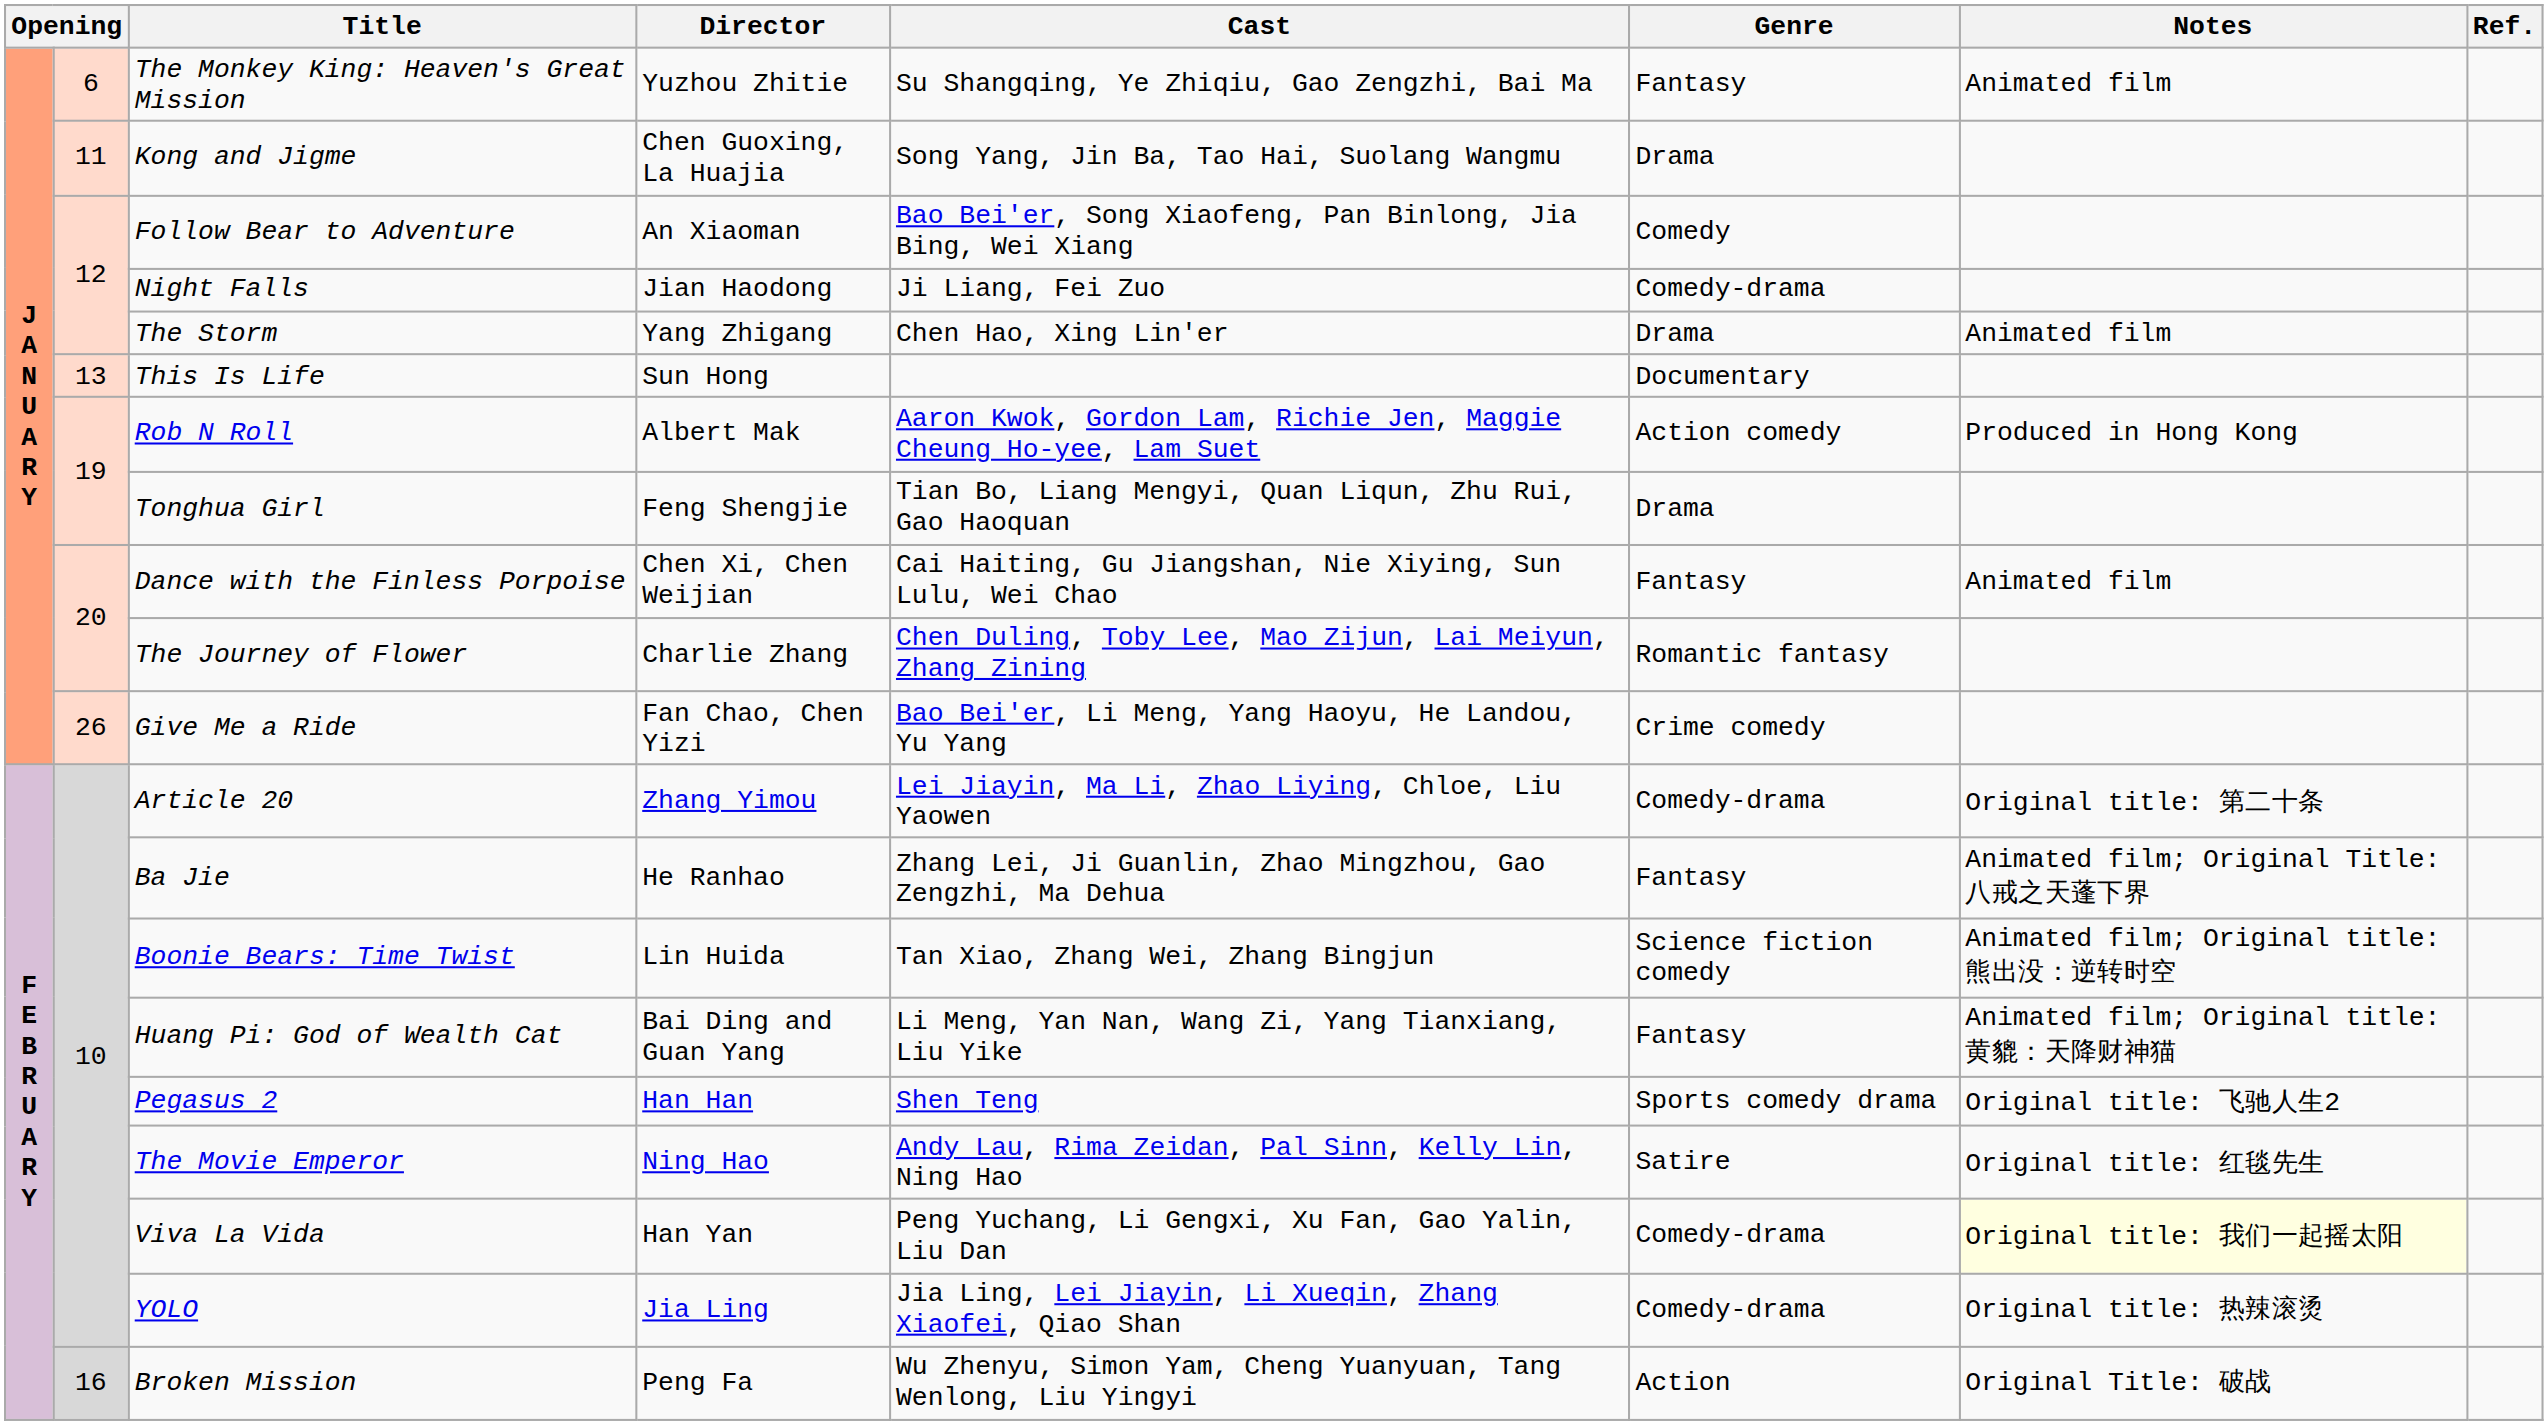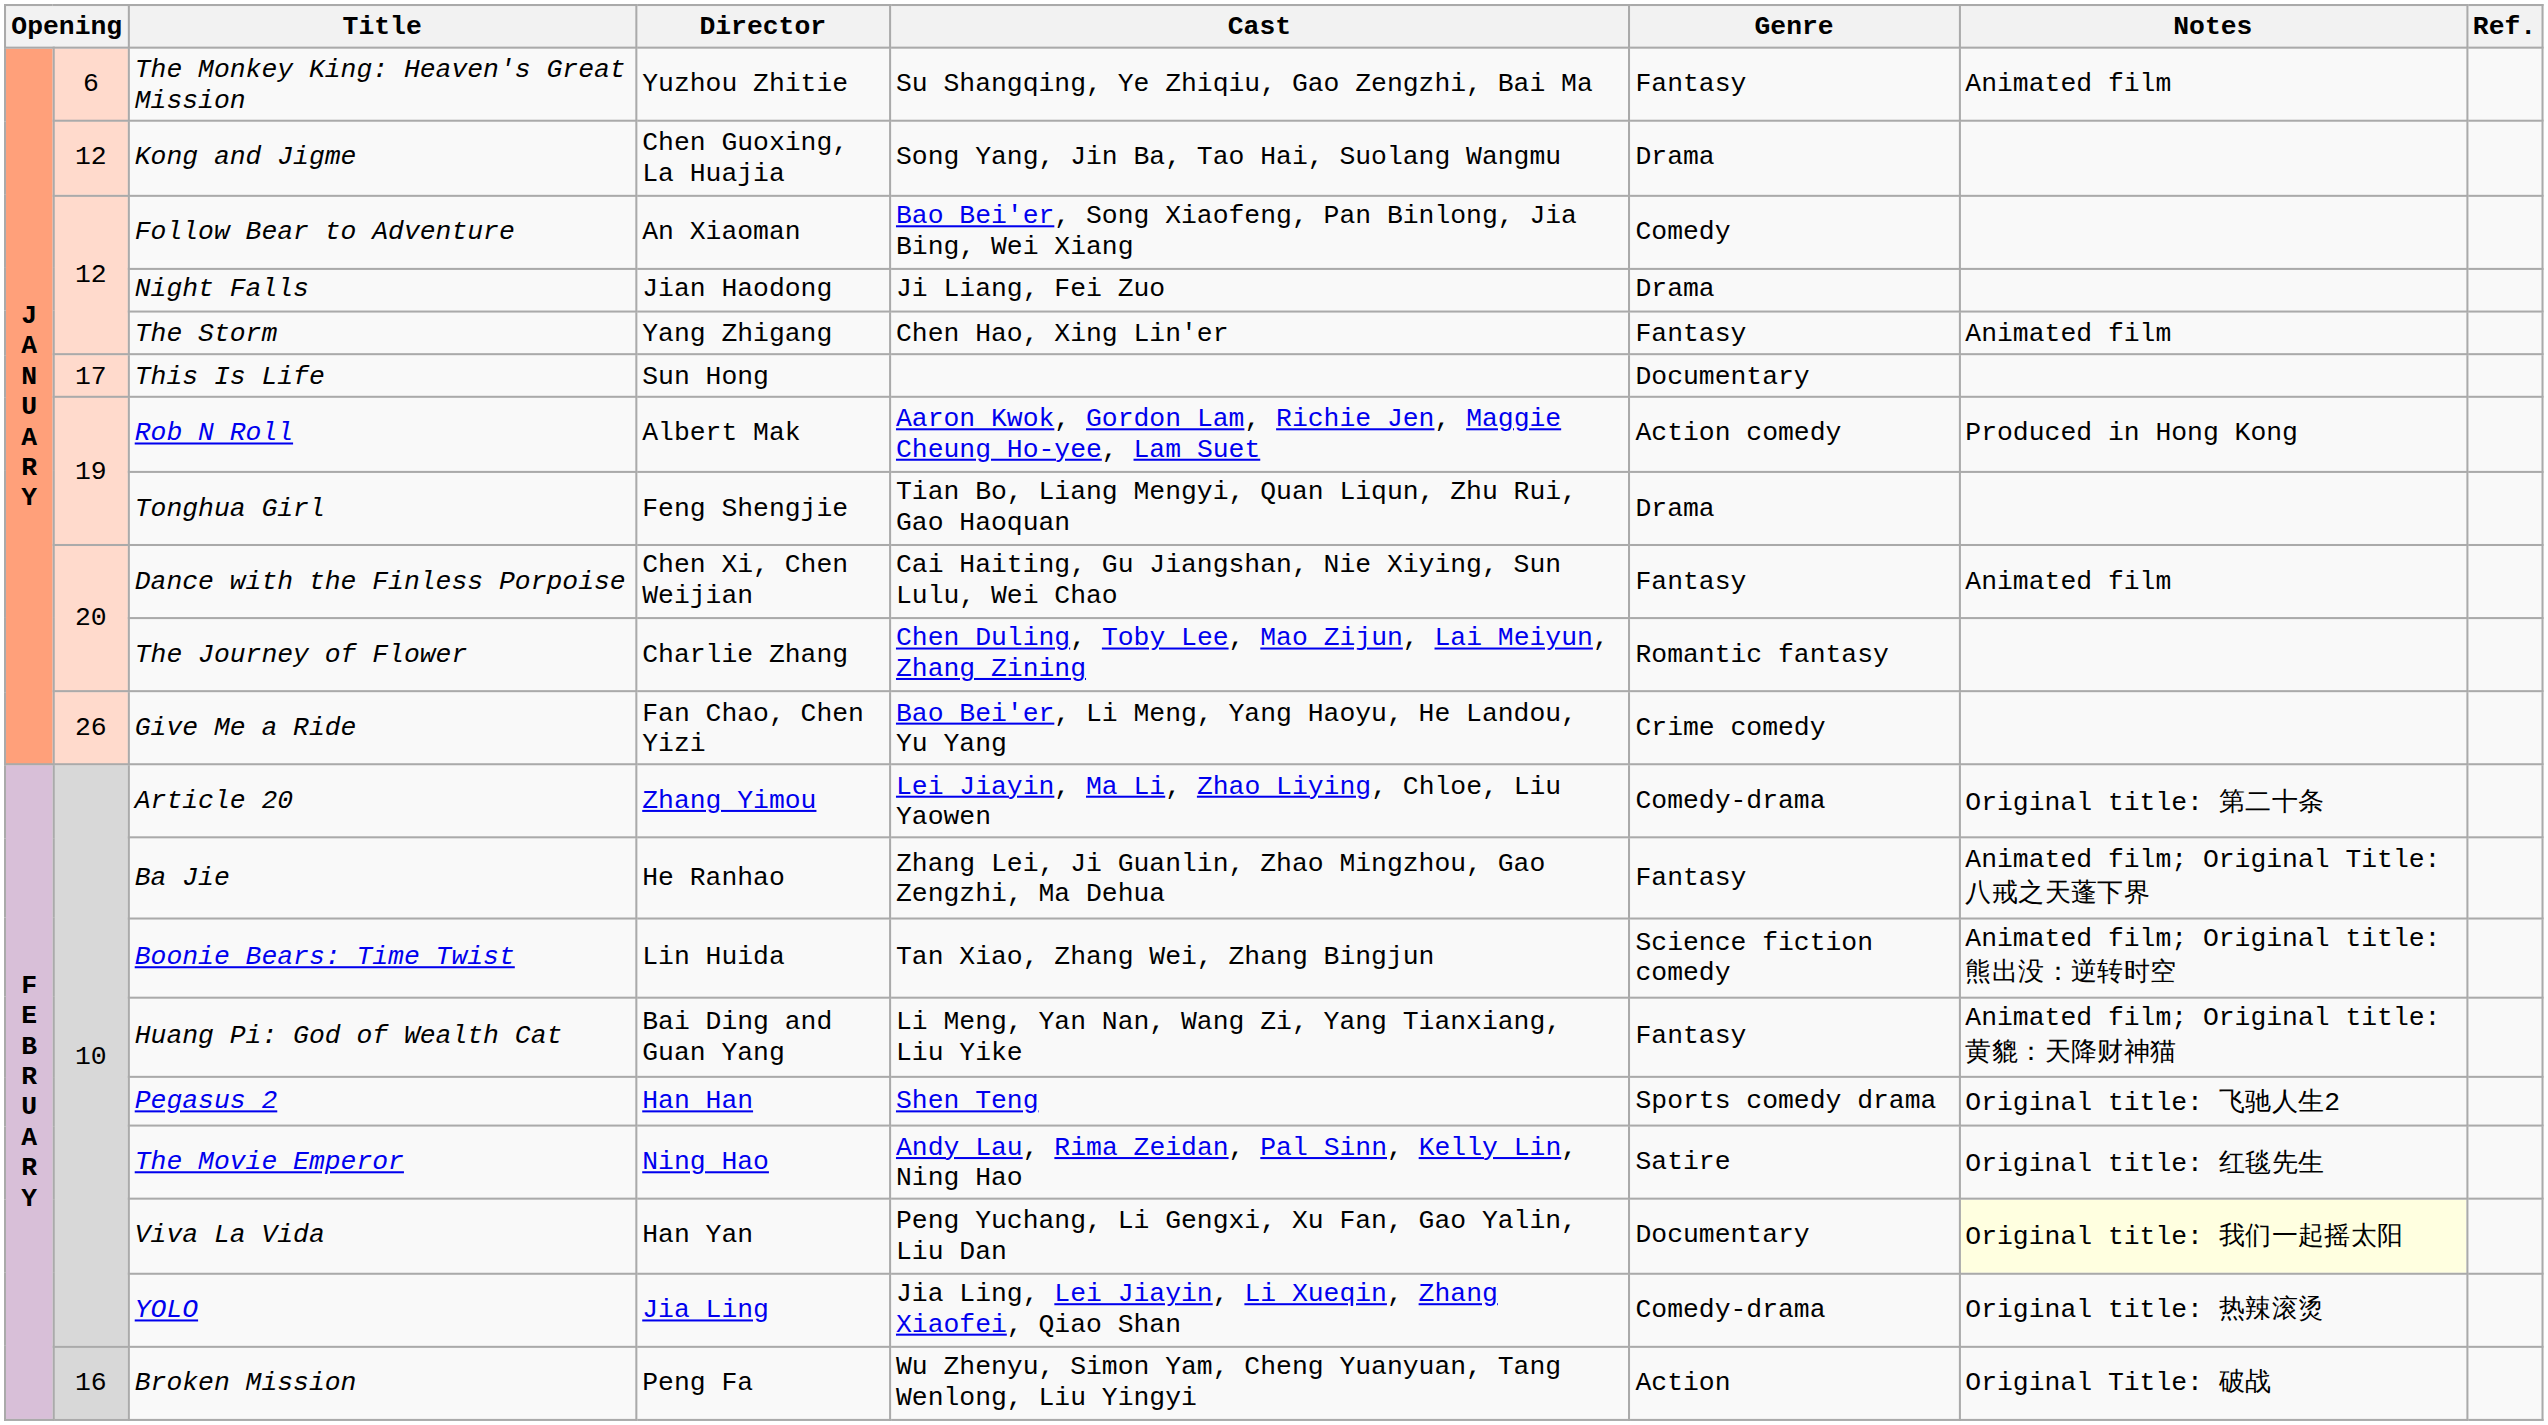Kong and Jigme | column 2: 11 -> 12
Night Falls | Genre: Comedy-drama -> Drama
The Storm | Genre: Drama -> Fantasy
This Is Life | column 2: 13 -> 17
Viva La Vida | Genre: Comedy-drama -> Documentary
